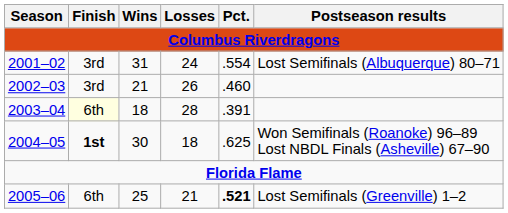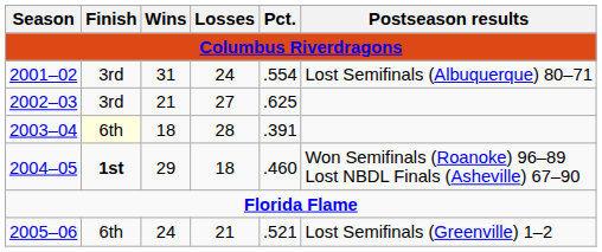2002–03 | Losses: 26 -> 27
2002–03 | Pct.: .460 -> .625
2004–05 | Wins: 30 -> 29
2004–05 | Pct.: .625 -> .460
2005–06 | Wins: 25 -> 24
2005–06 | Pct.: bold -> normal
